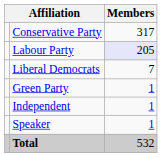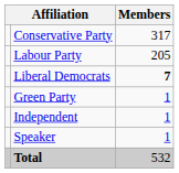Labour Party | Members: lavender background -> no background
Liberal Democrats | Members: normal -> bold
